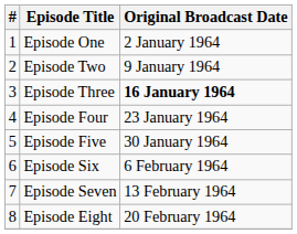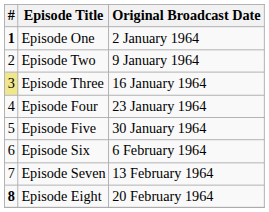Episode One | #: normal -> bold
Episode Three | #: no background -> khaki background
Episode Three | Original Broadcast Date: bold -> normal
Episode Eight | #: normal -> bold
